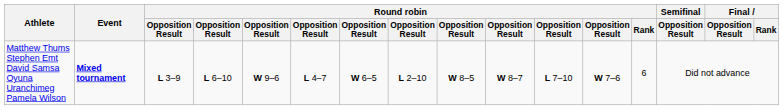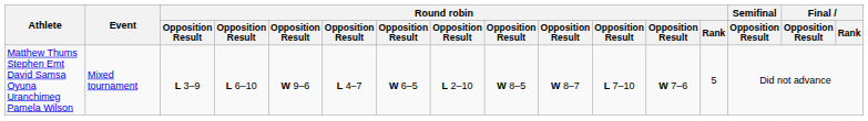row 3 | Event: bold -> normal
row 3 | Round robin / Rank: 6 -> 5
